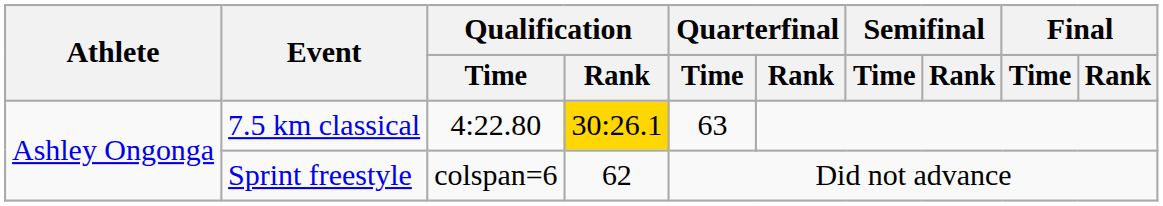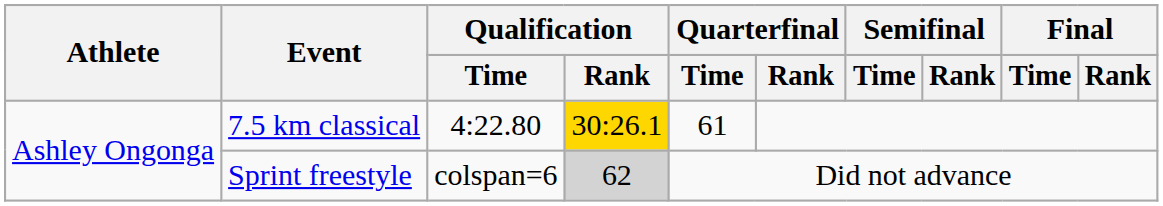7.5 km classical | Quarterfinal / Time: 63 -> 61
Sprint freestyle | Qualification / Rank: no background -> lightgrey background
